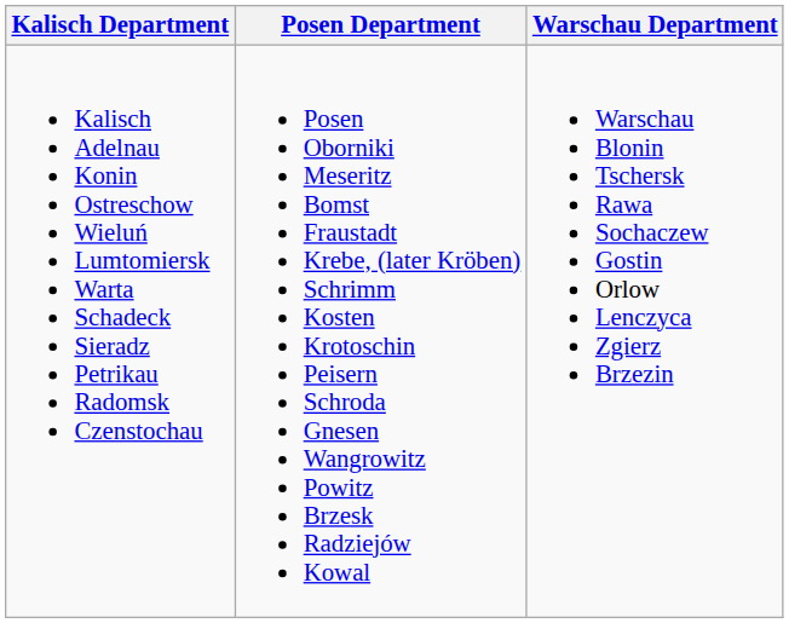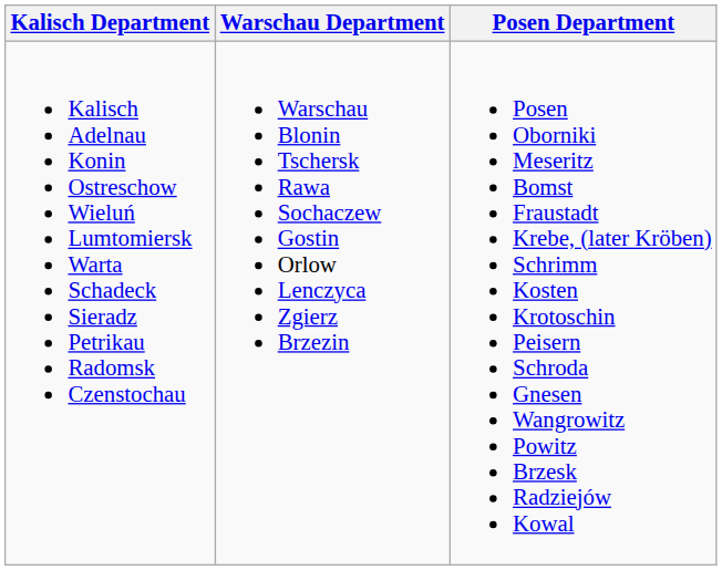columns swapped: Posen Department <-> Warschau Department
